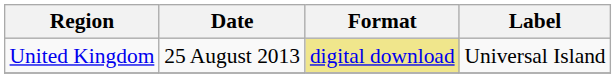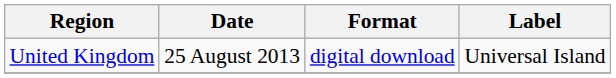United Kingdom | Format: khaki background -> no background
